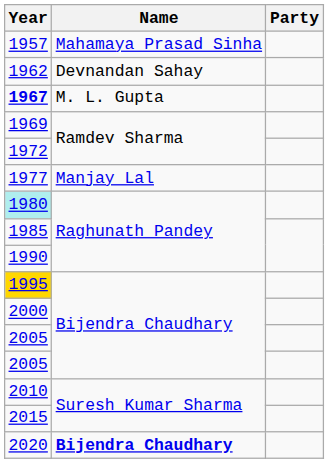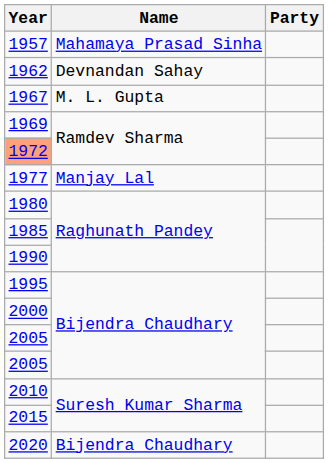1967 | Year: bold -> normal
1972 | Year: no background -> lightsalmon background
1980 | Year: paleturquoise background -> no background
1995 | Year: gold background -> no background
2020 | Name: bold -> normal
